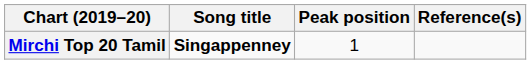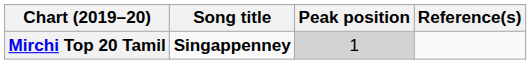Mirchi Top 20 Tamil | Peak position: no background -> lightgrey background
